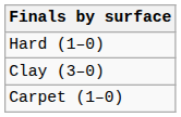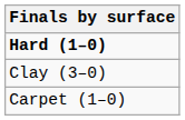row 2 | column 1: normal -> bold
